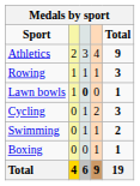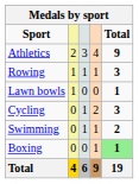Lawn bowls | column 3: bold -> normal
Boxing | Total: no background -> lightgreen background
